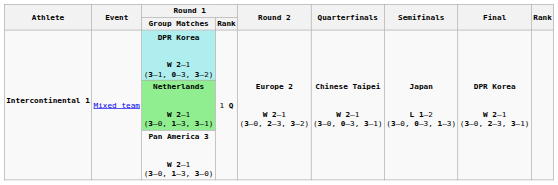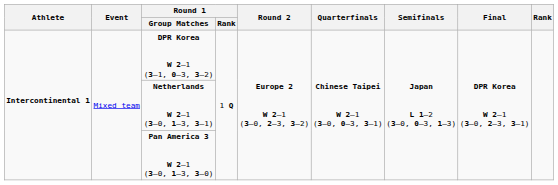DPR Korea W 2–1 (3–1, 0–3, 3–2) | Round 1 / Group Matches: paleturquoise background -> no background
Netherlands W 2–1 (3–0, 1–3, 3–1) | Round 1 / Group Matches: lightgreen background -> no background
